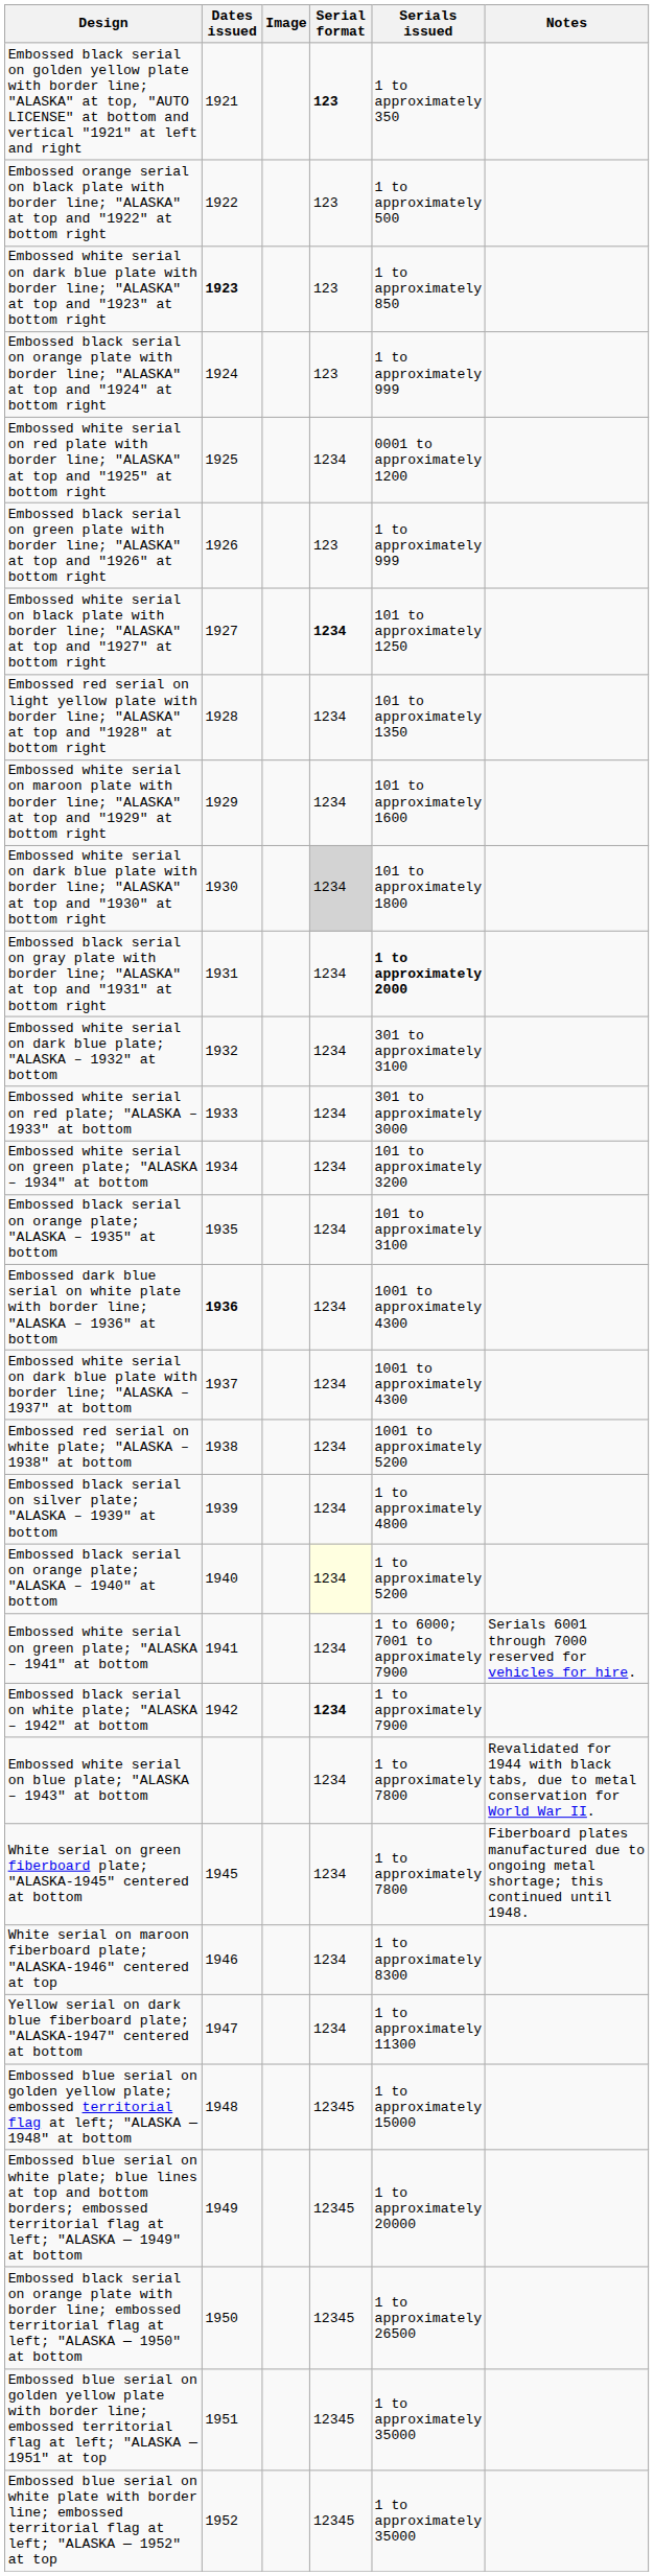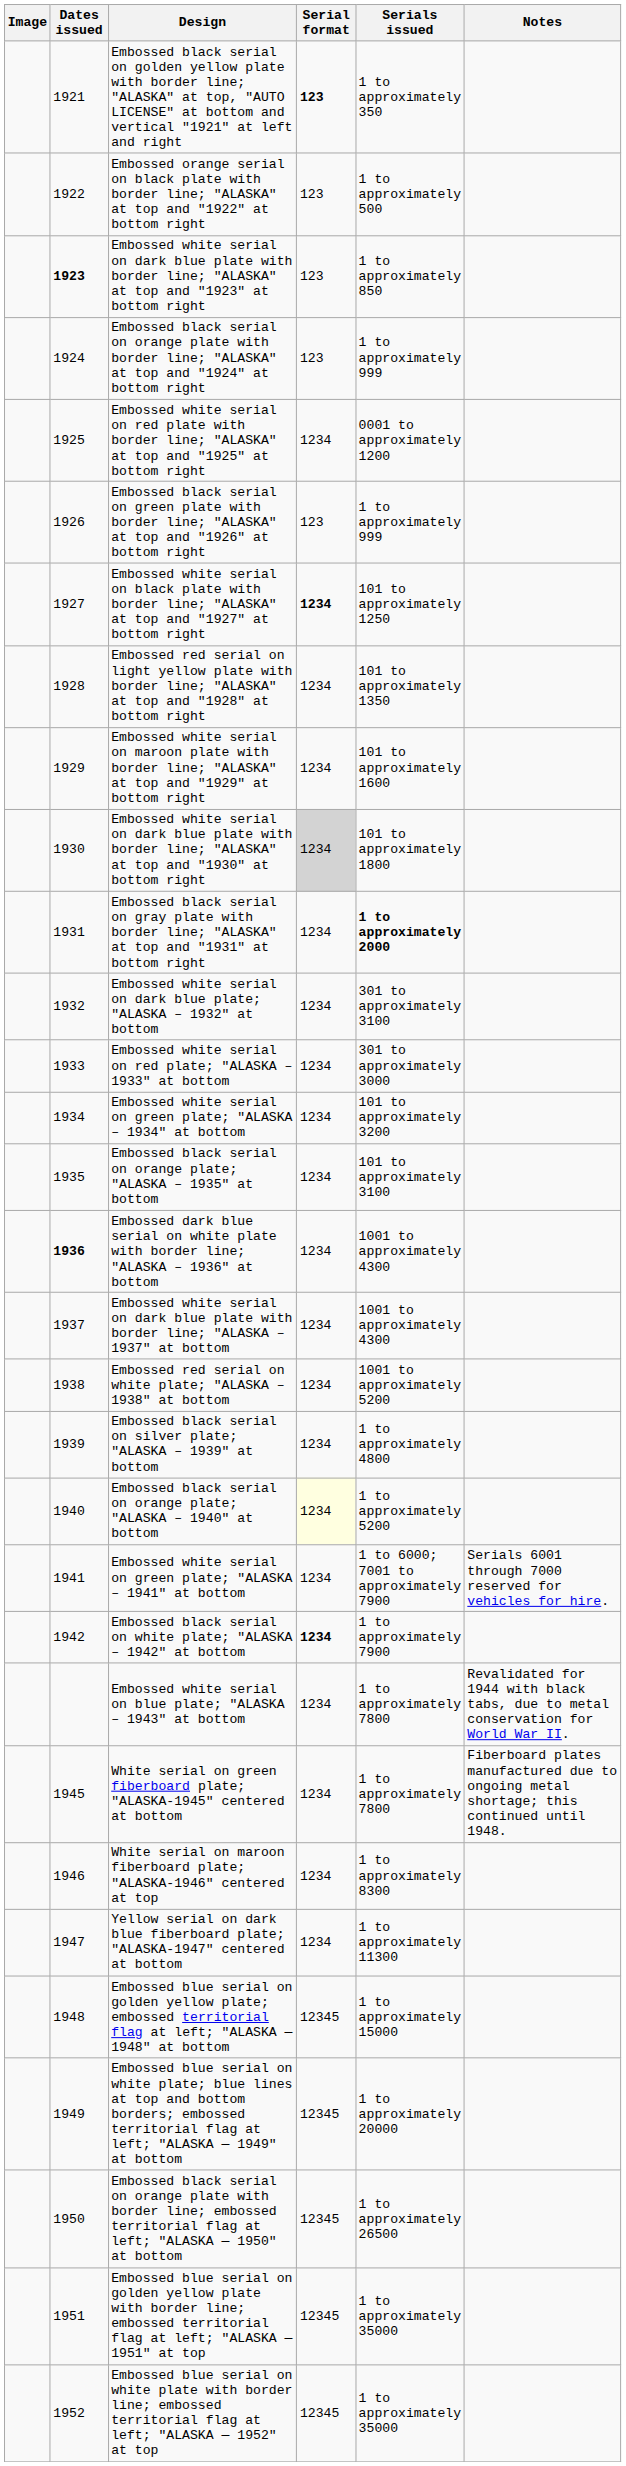columns swapped: Image <-> Design
